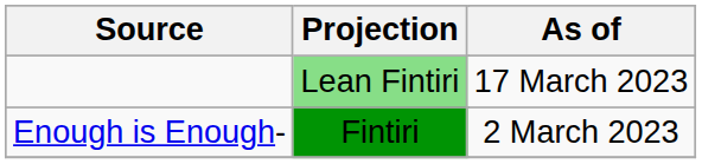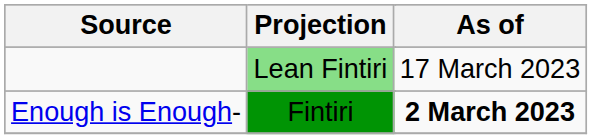Enough is Enough- | As of: normal -> bold
